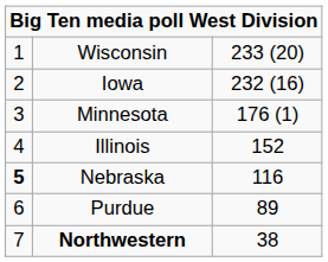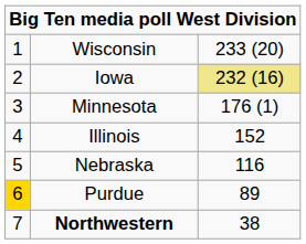Iowa | column 3: no background -> khaki background
Nebraska | column 1: bold -> normal
Purdue | column 1: no background -> gold background
